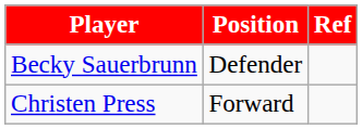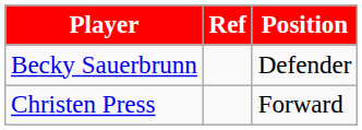columns swapped: Position <-> Ref
